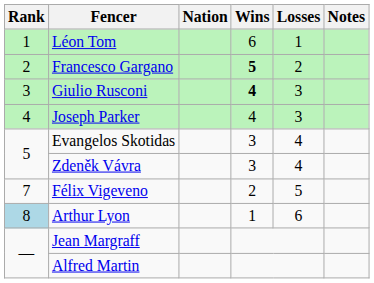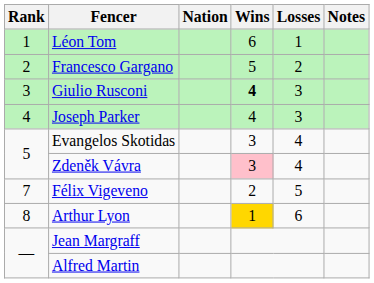Francesco Gargano | Wins: bold -> normal
Zdeněk Vávra | Wins: no background -> pink background
Arthur Lyon | Rank: lightblue background -> no background
Arthur Lyon | Wins: no background -> gold background
